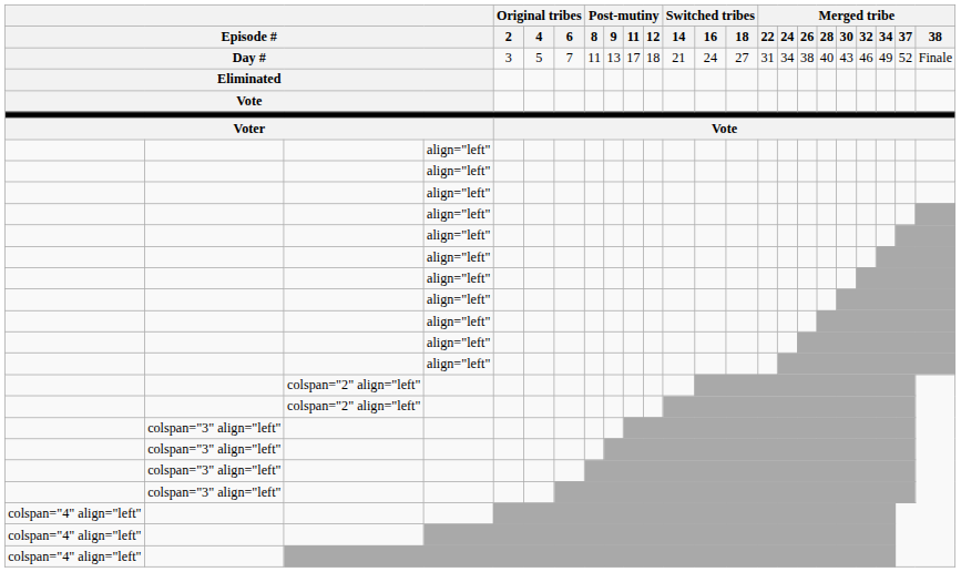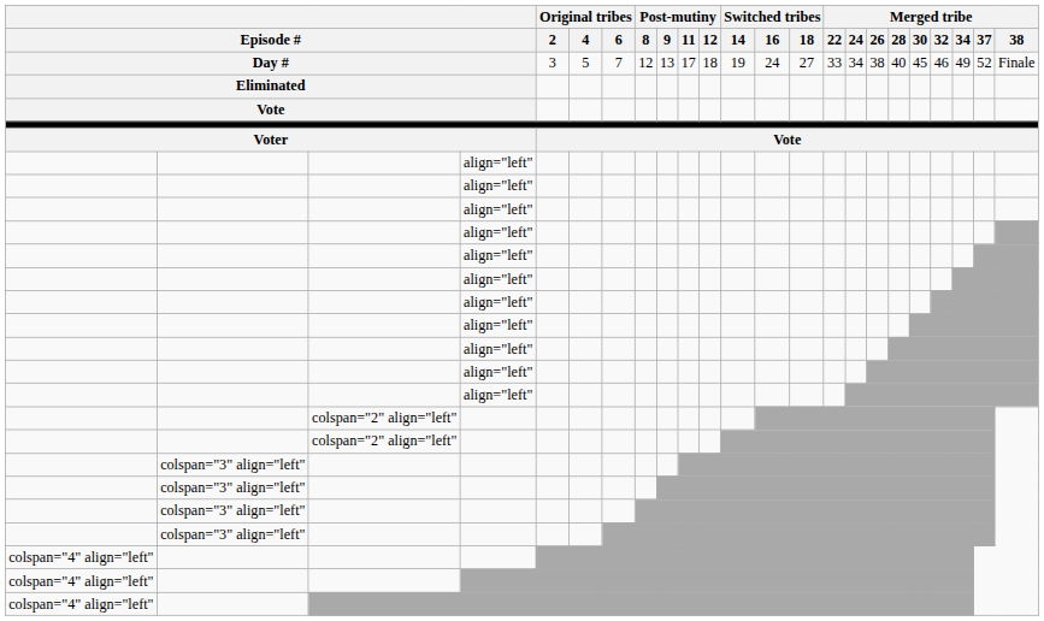Day # | Post-mutiny / 8: 11 -> 12
Day # | Switched tribes / 14: 21 -> 19
Day # | Merged tribe / 22: 31 -> 33
Day # | Merged tribe / 30: 43 -> 45
